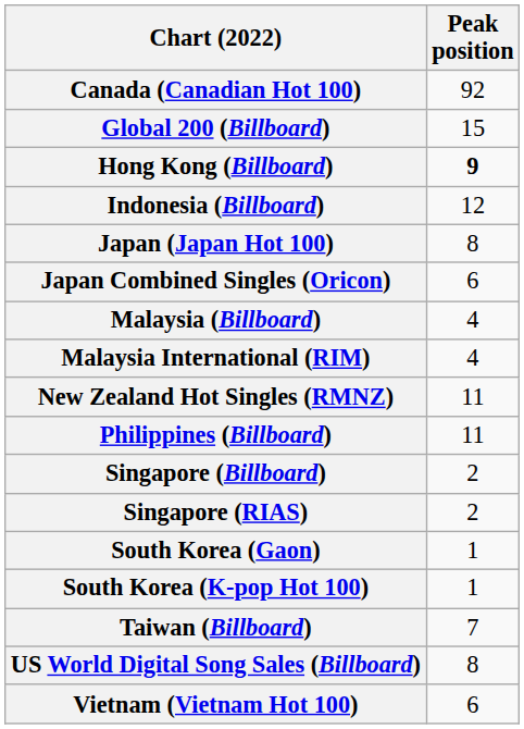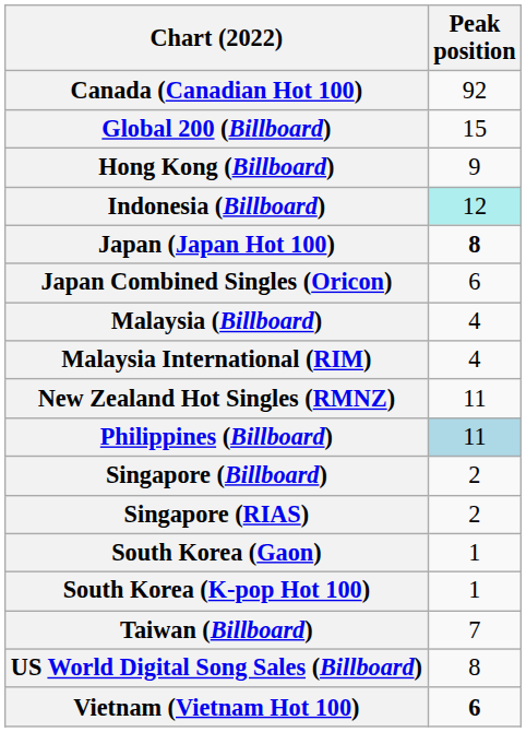Hong Kong (Billboard) | Peak position: bold -> normal
Indonesia (Billboard) | Peak position: no background -> paleturquoise background
Japan (Japan Hot 100) | Peak position: normal -> bold
Philippines (Billboard) | Peak position: no background -> lightblue background
Vietnam (Vietnam Hot 100) | Peak position: normal -> bold
